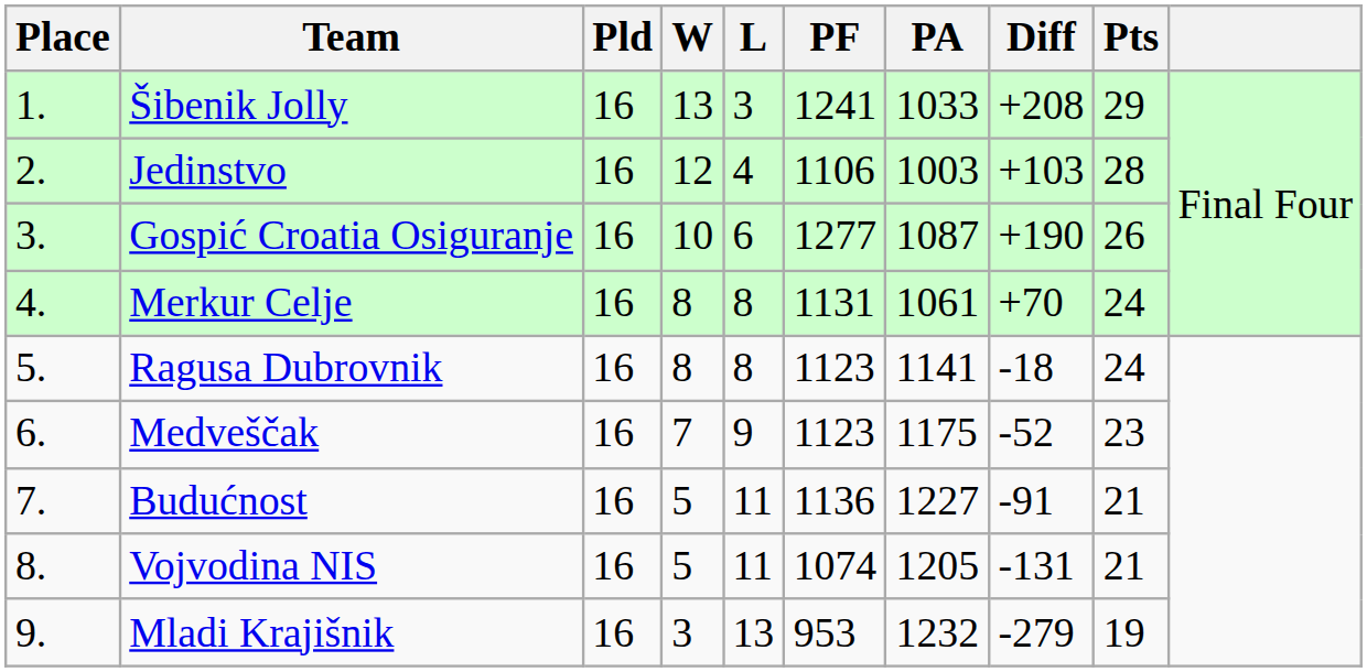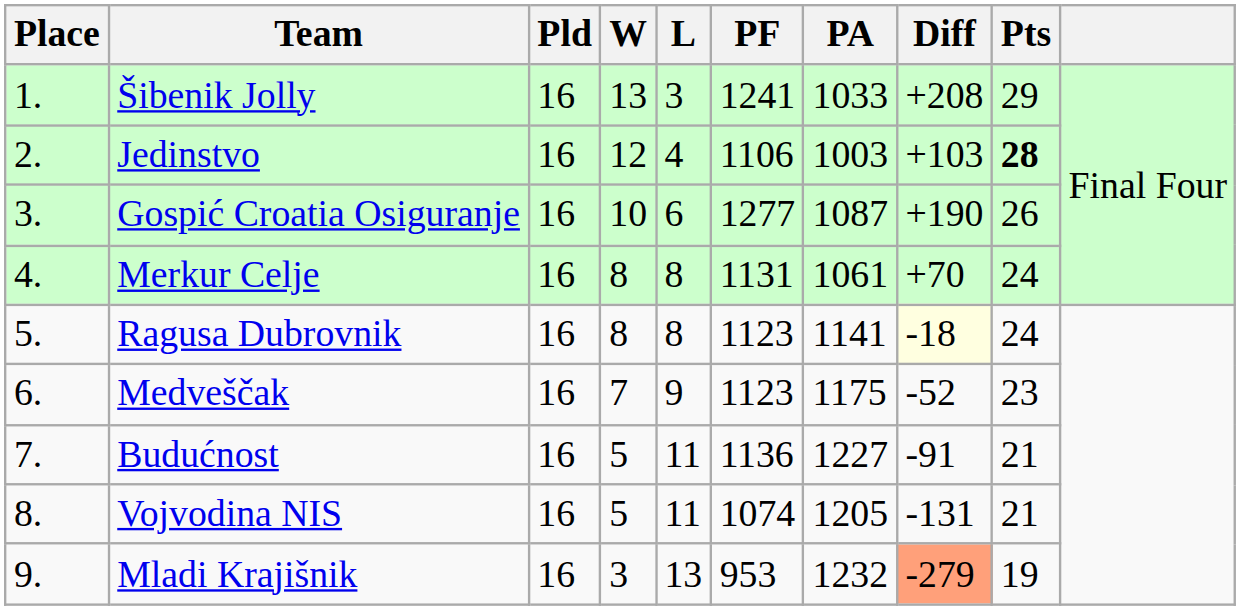Jedinstvo | Pts: normal -> bold
Ragusa Dubrovnik | Diff: no background -> lightyellow background
Mladi Krajišnik | Diff: no background -> lightsalmon background
